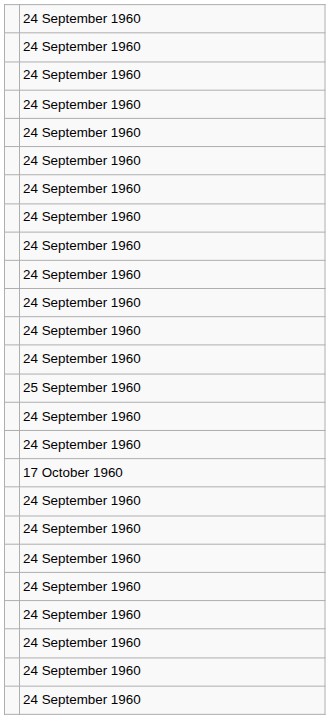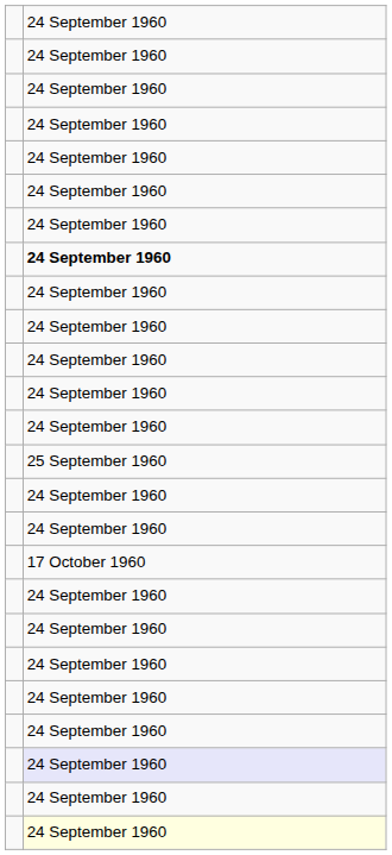row 8 | column 2: normal -> bold
row 23 | column 2: no background -> lavender background
row 25 | column 2: no background -> lightyellow background
